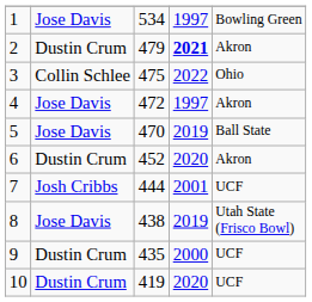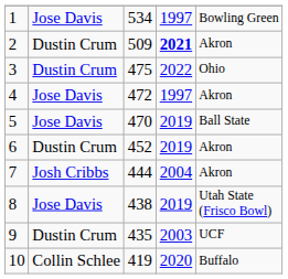2 | column 3: 479 -> 509
3 | column 2: Collin Schlee -> Dustin Crum
6 | column 4: 2020 -> 2019
7 | column 4: 2001 -> 2004
7 | column 5: UCF -> Akron
9 | column 4: 2000 -> 2003
10 | column 2: Dustin Crum -> Collin Schlee
10 | column 5: UCF -> Buffalo
